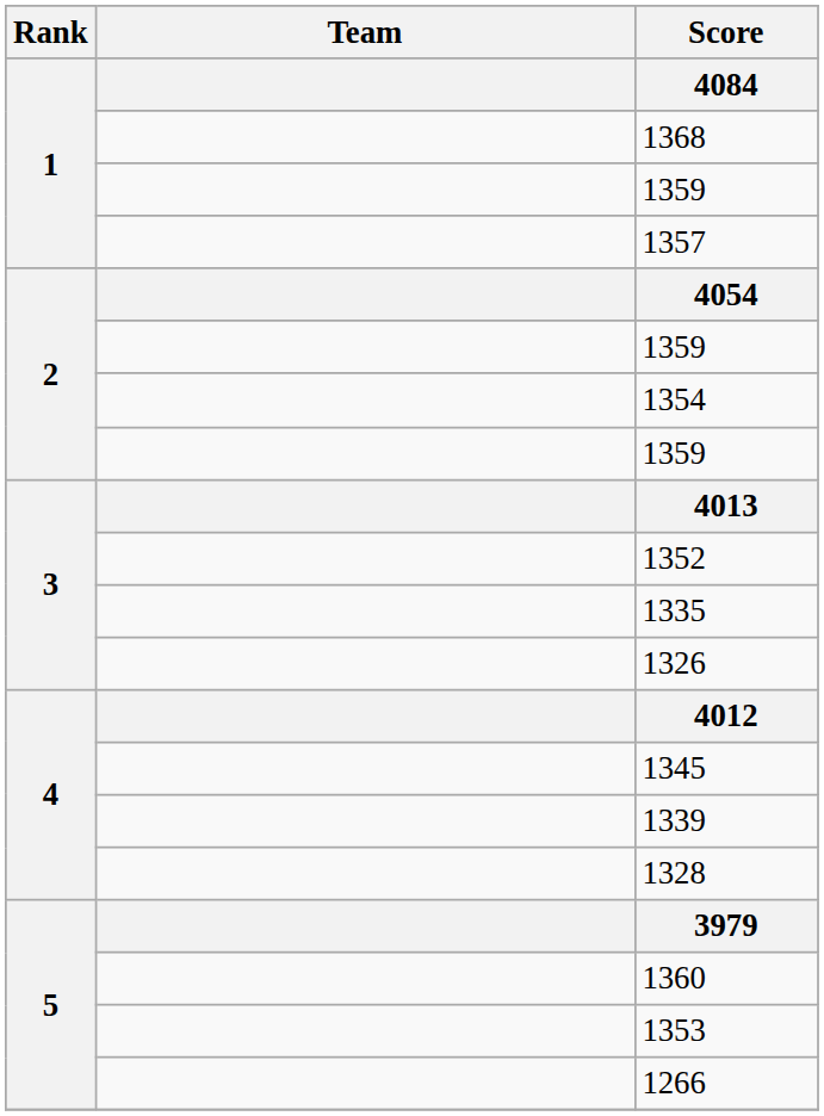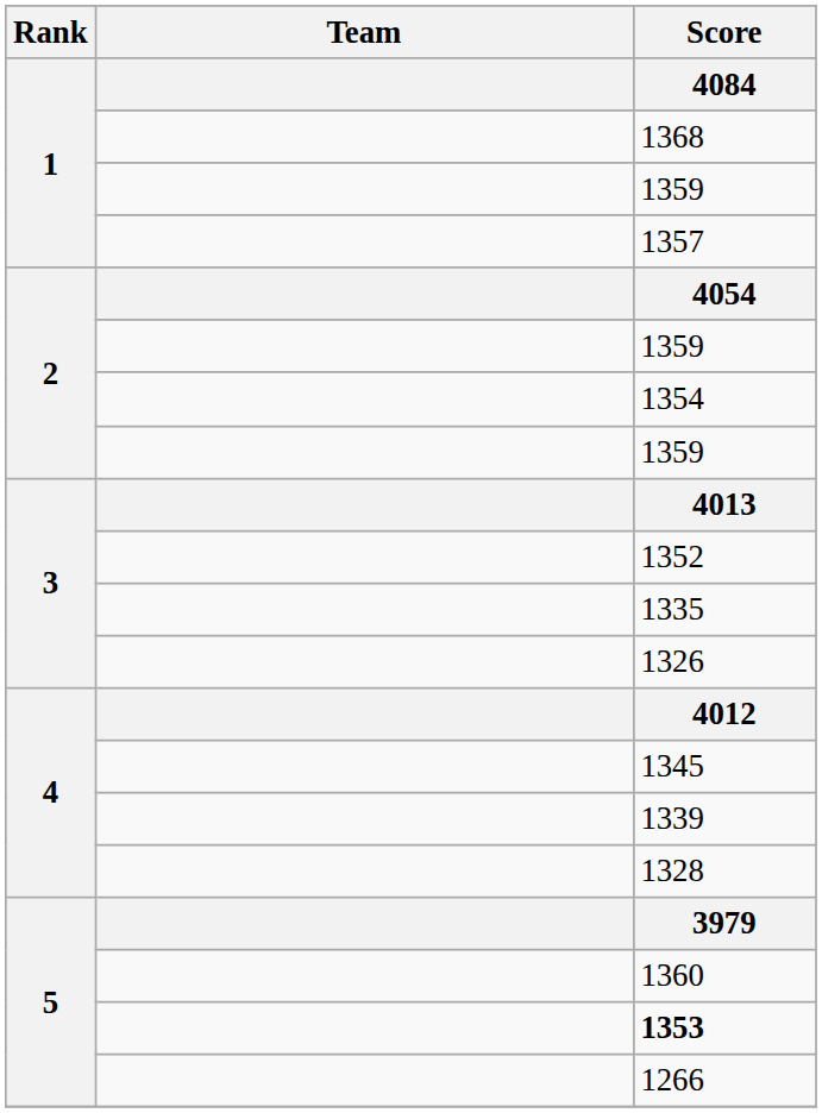1353 | Score / 4084: normal -> bold
